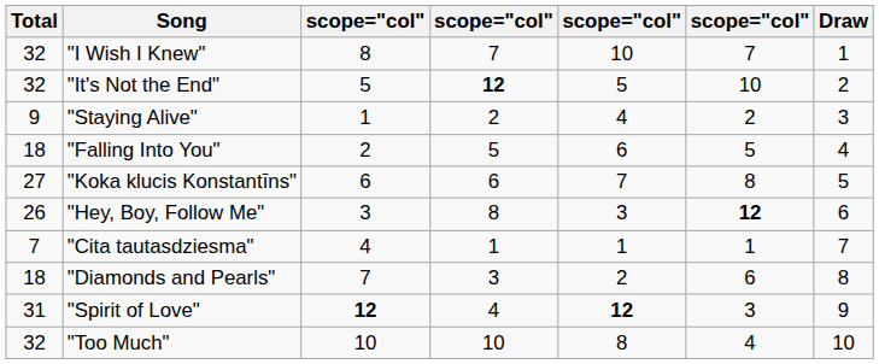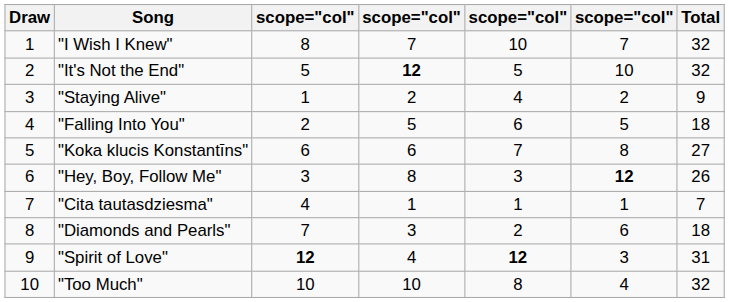columns swapped: Draw <-> Total
